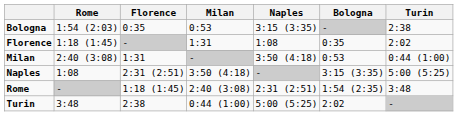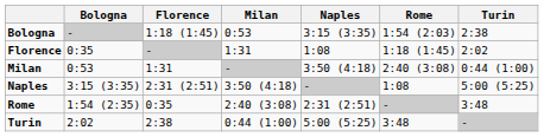columns swapped: Bologna <-> Rome
row 2 | Florence: 0:35 -> 1:18 (1:45)
row 6 | Florence: 1:18 (1:45) -> 0:35
